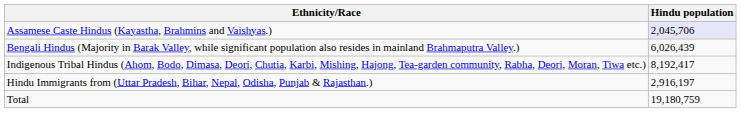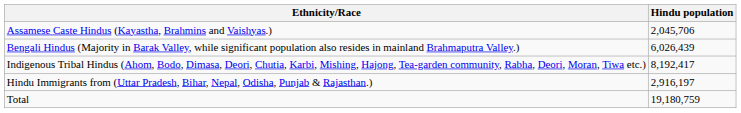Assamese Caste Hindus (Kayastha, Brahmins and Vaishyas.) | Hindu population: lavender background -> no background
